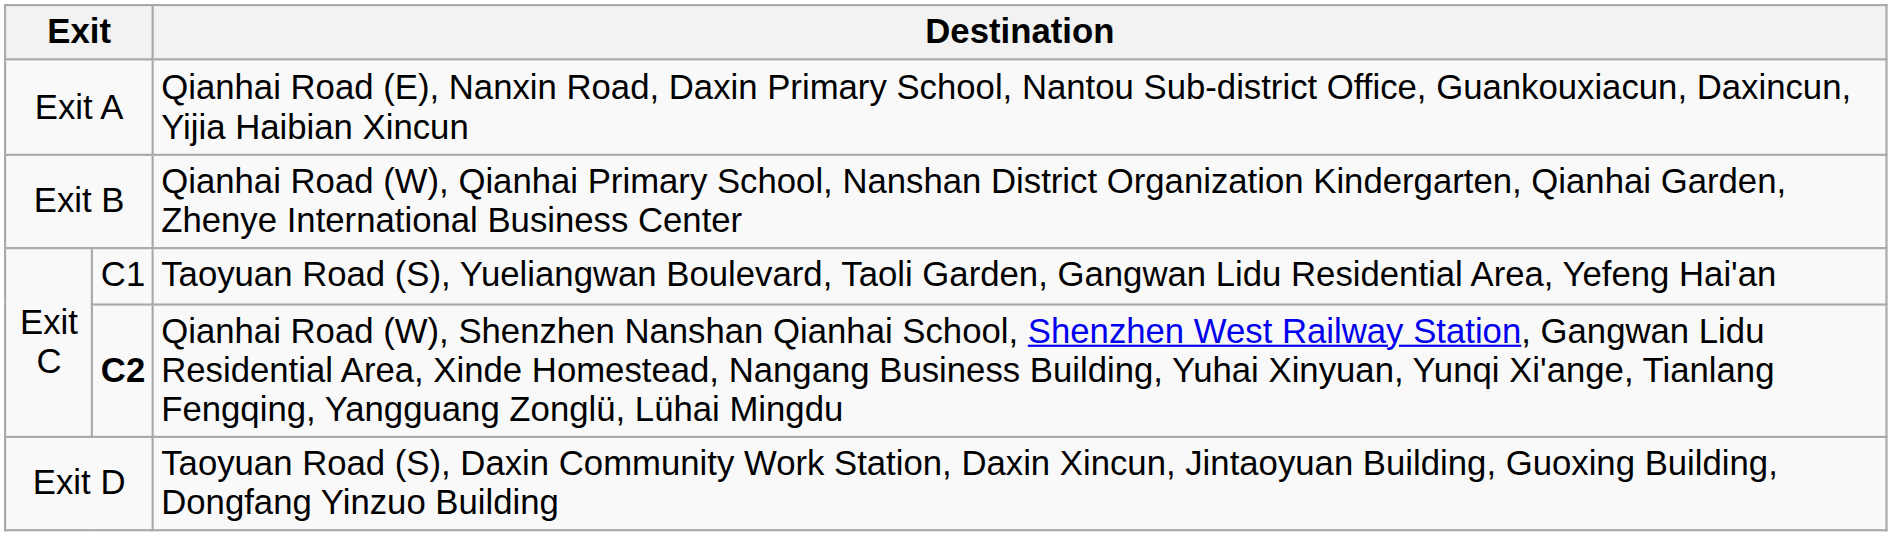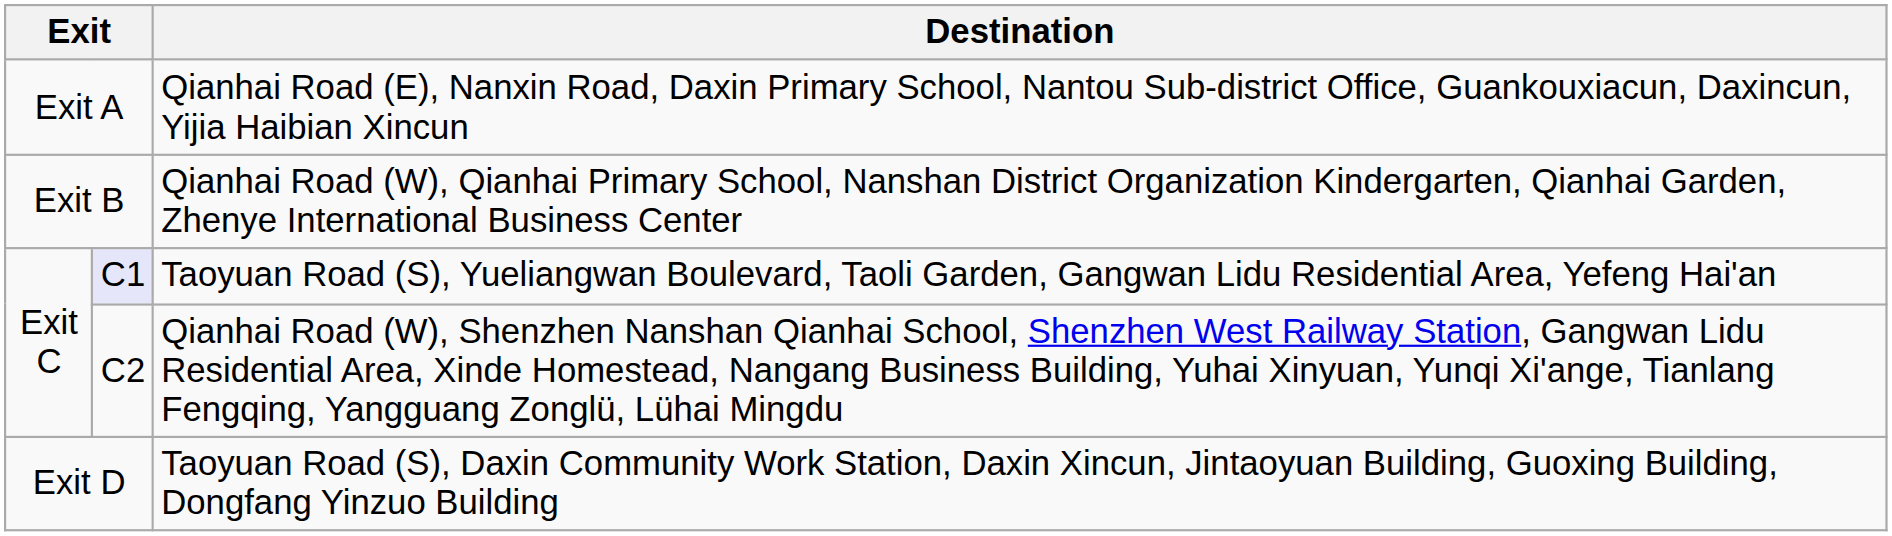C1 | column 2: no background -> lavender background
C2 | column 2: bold -> normal
